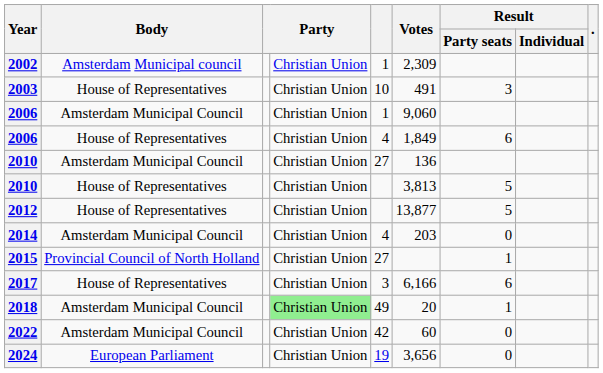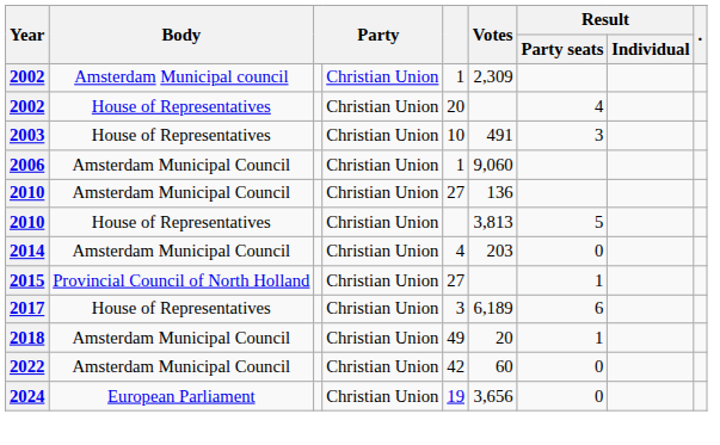+ row: 2002 | House of Representatives | Christian Union | 20 | 4
- row: 2006 | House of Representatives | Christian Union | 4 | 1,849 | 6
- row: 2012 | House of Representatives | Christian Union | 13,877 | 5
2017 | Votes: 6,166 -> 6,189
2018 | column 4: lightgreen background -> no background
